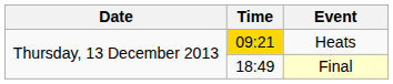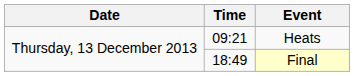Heats | Time: gold background -> no background
